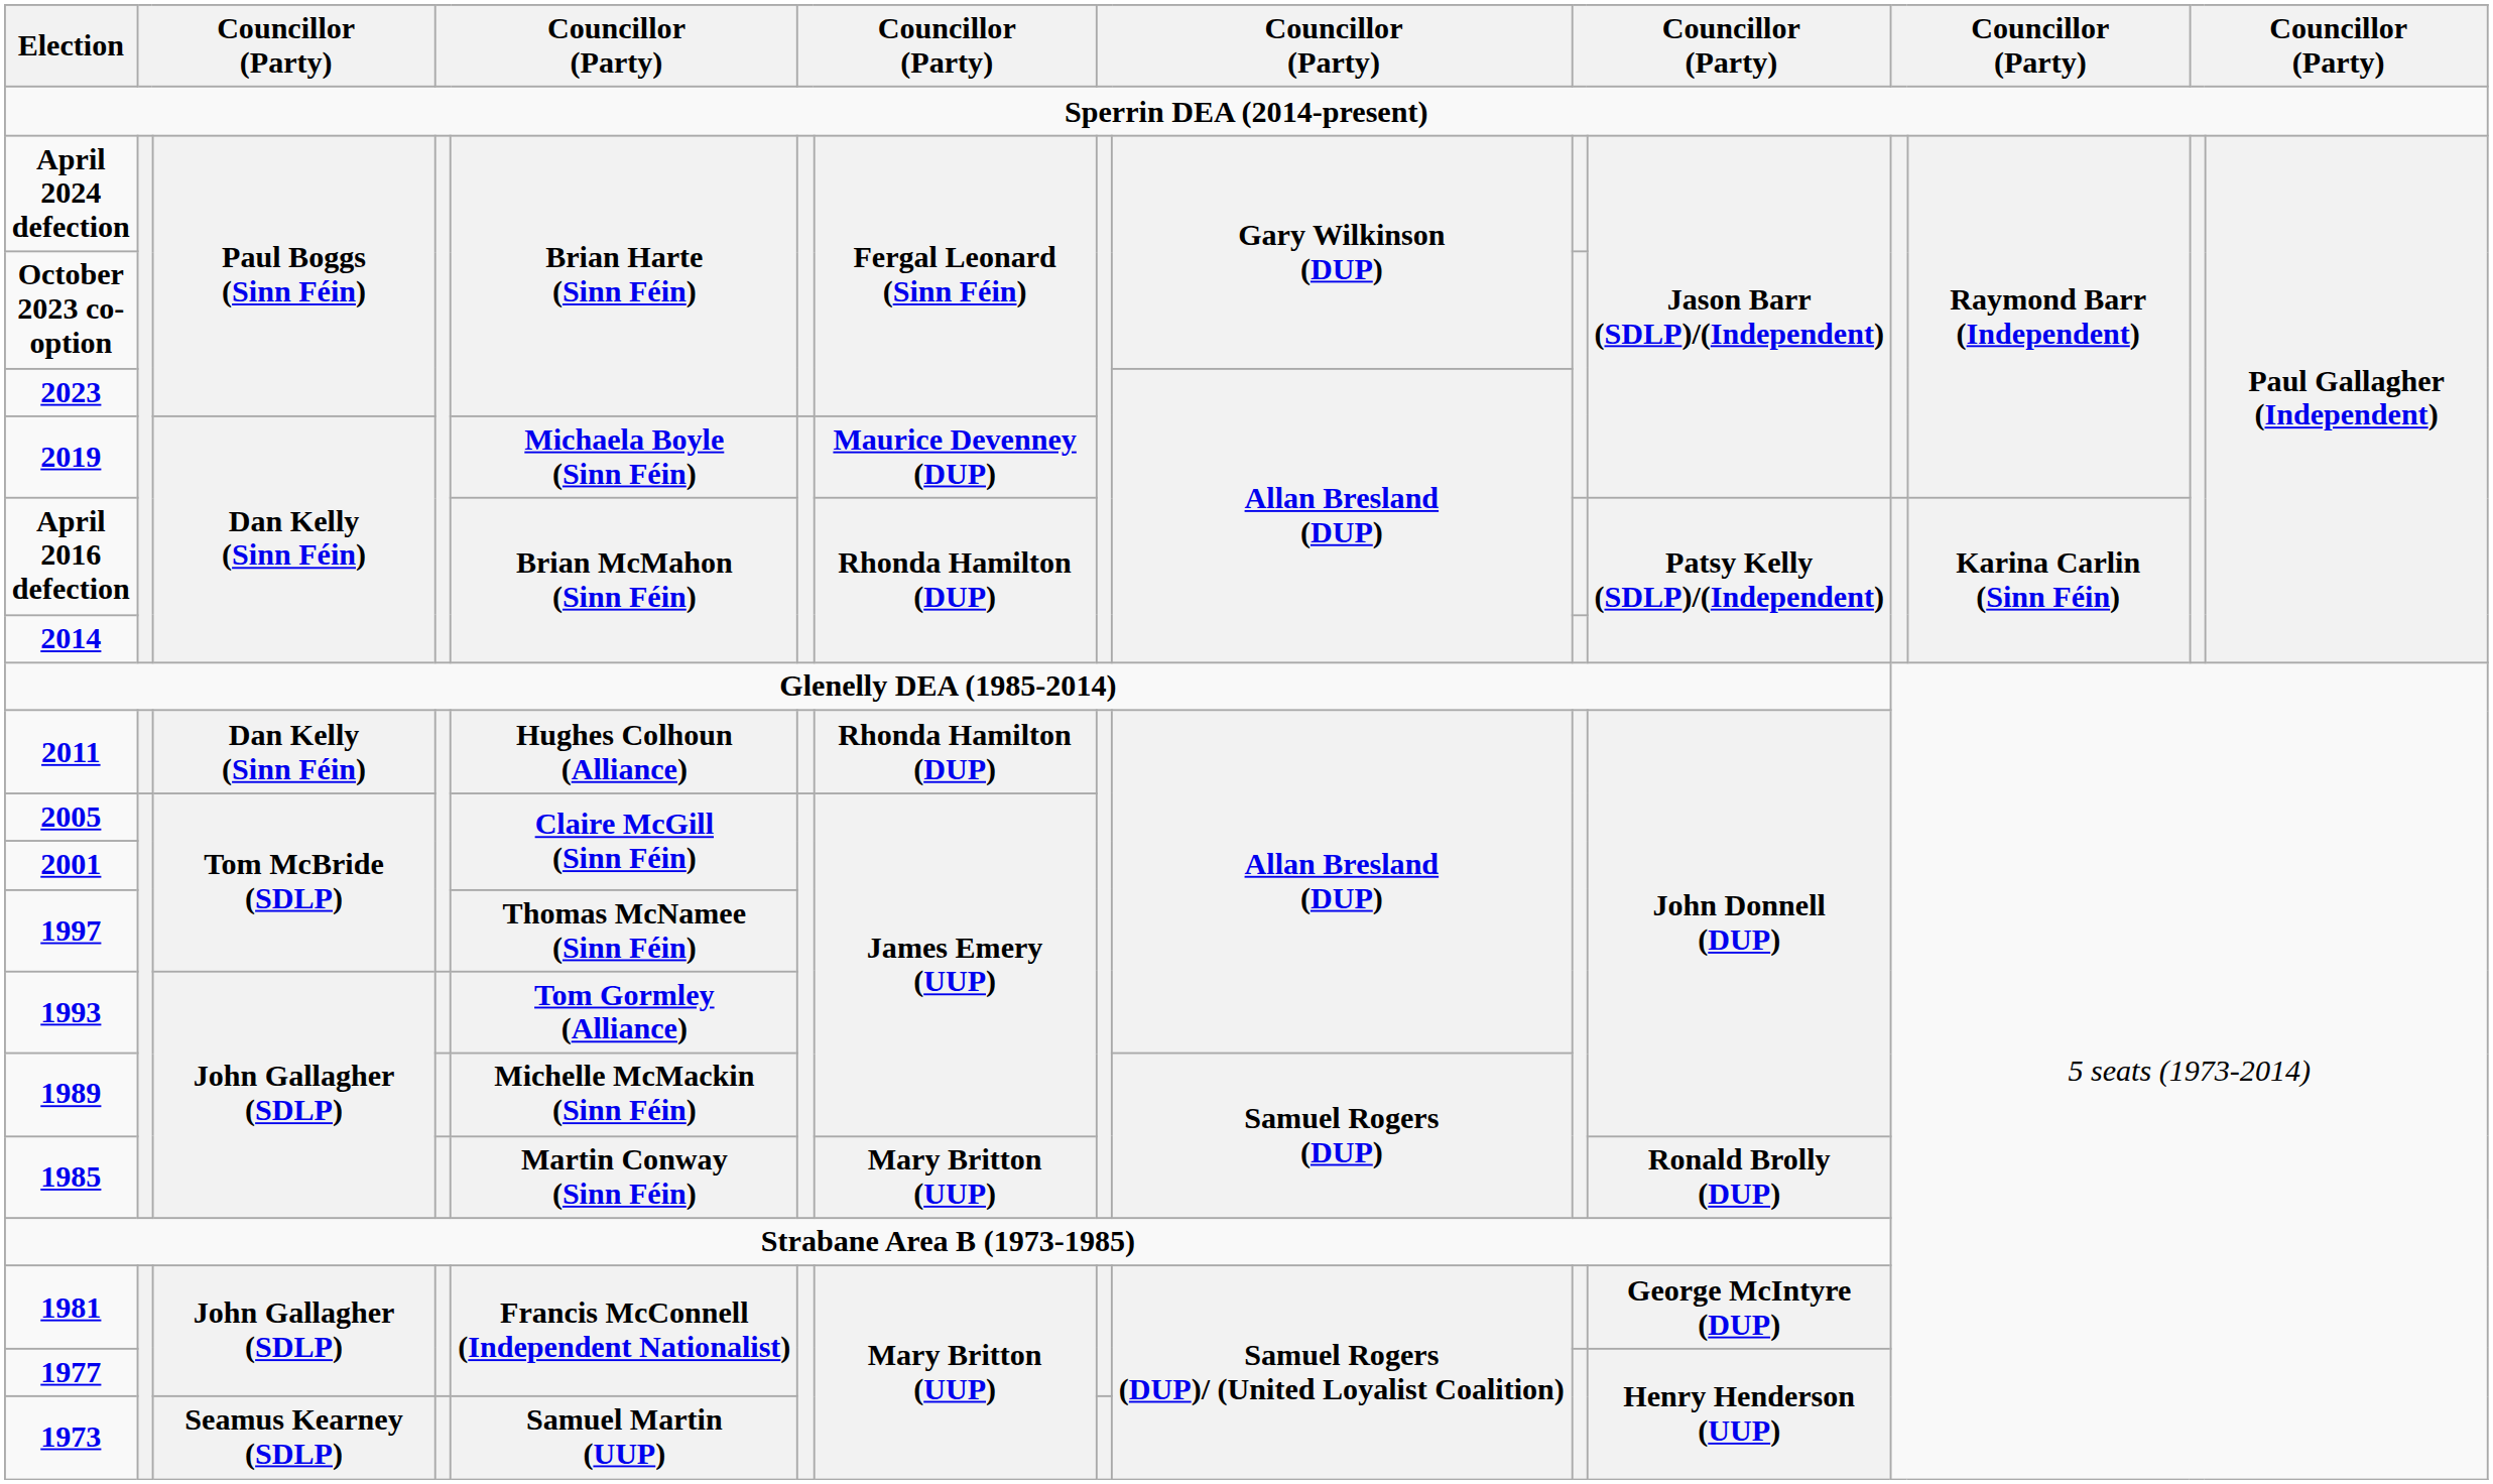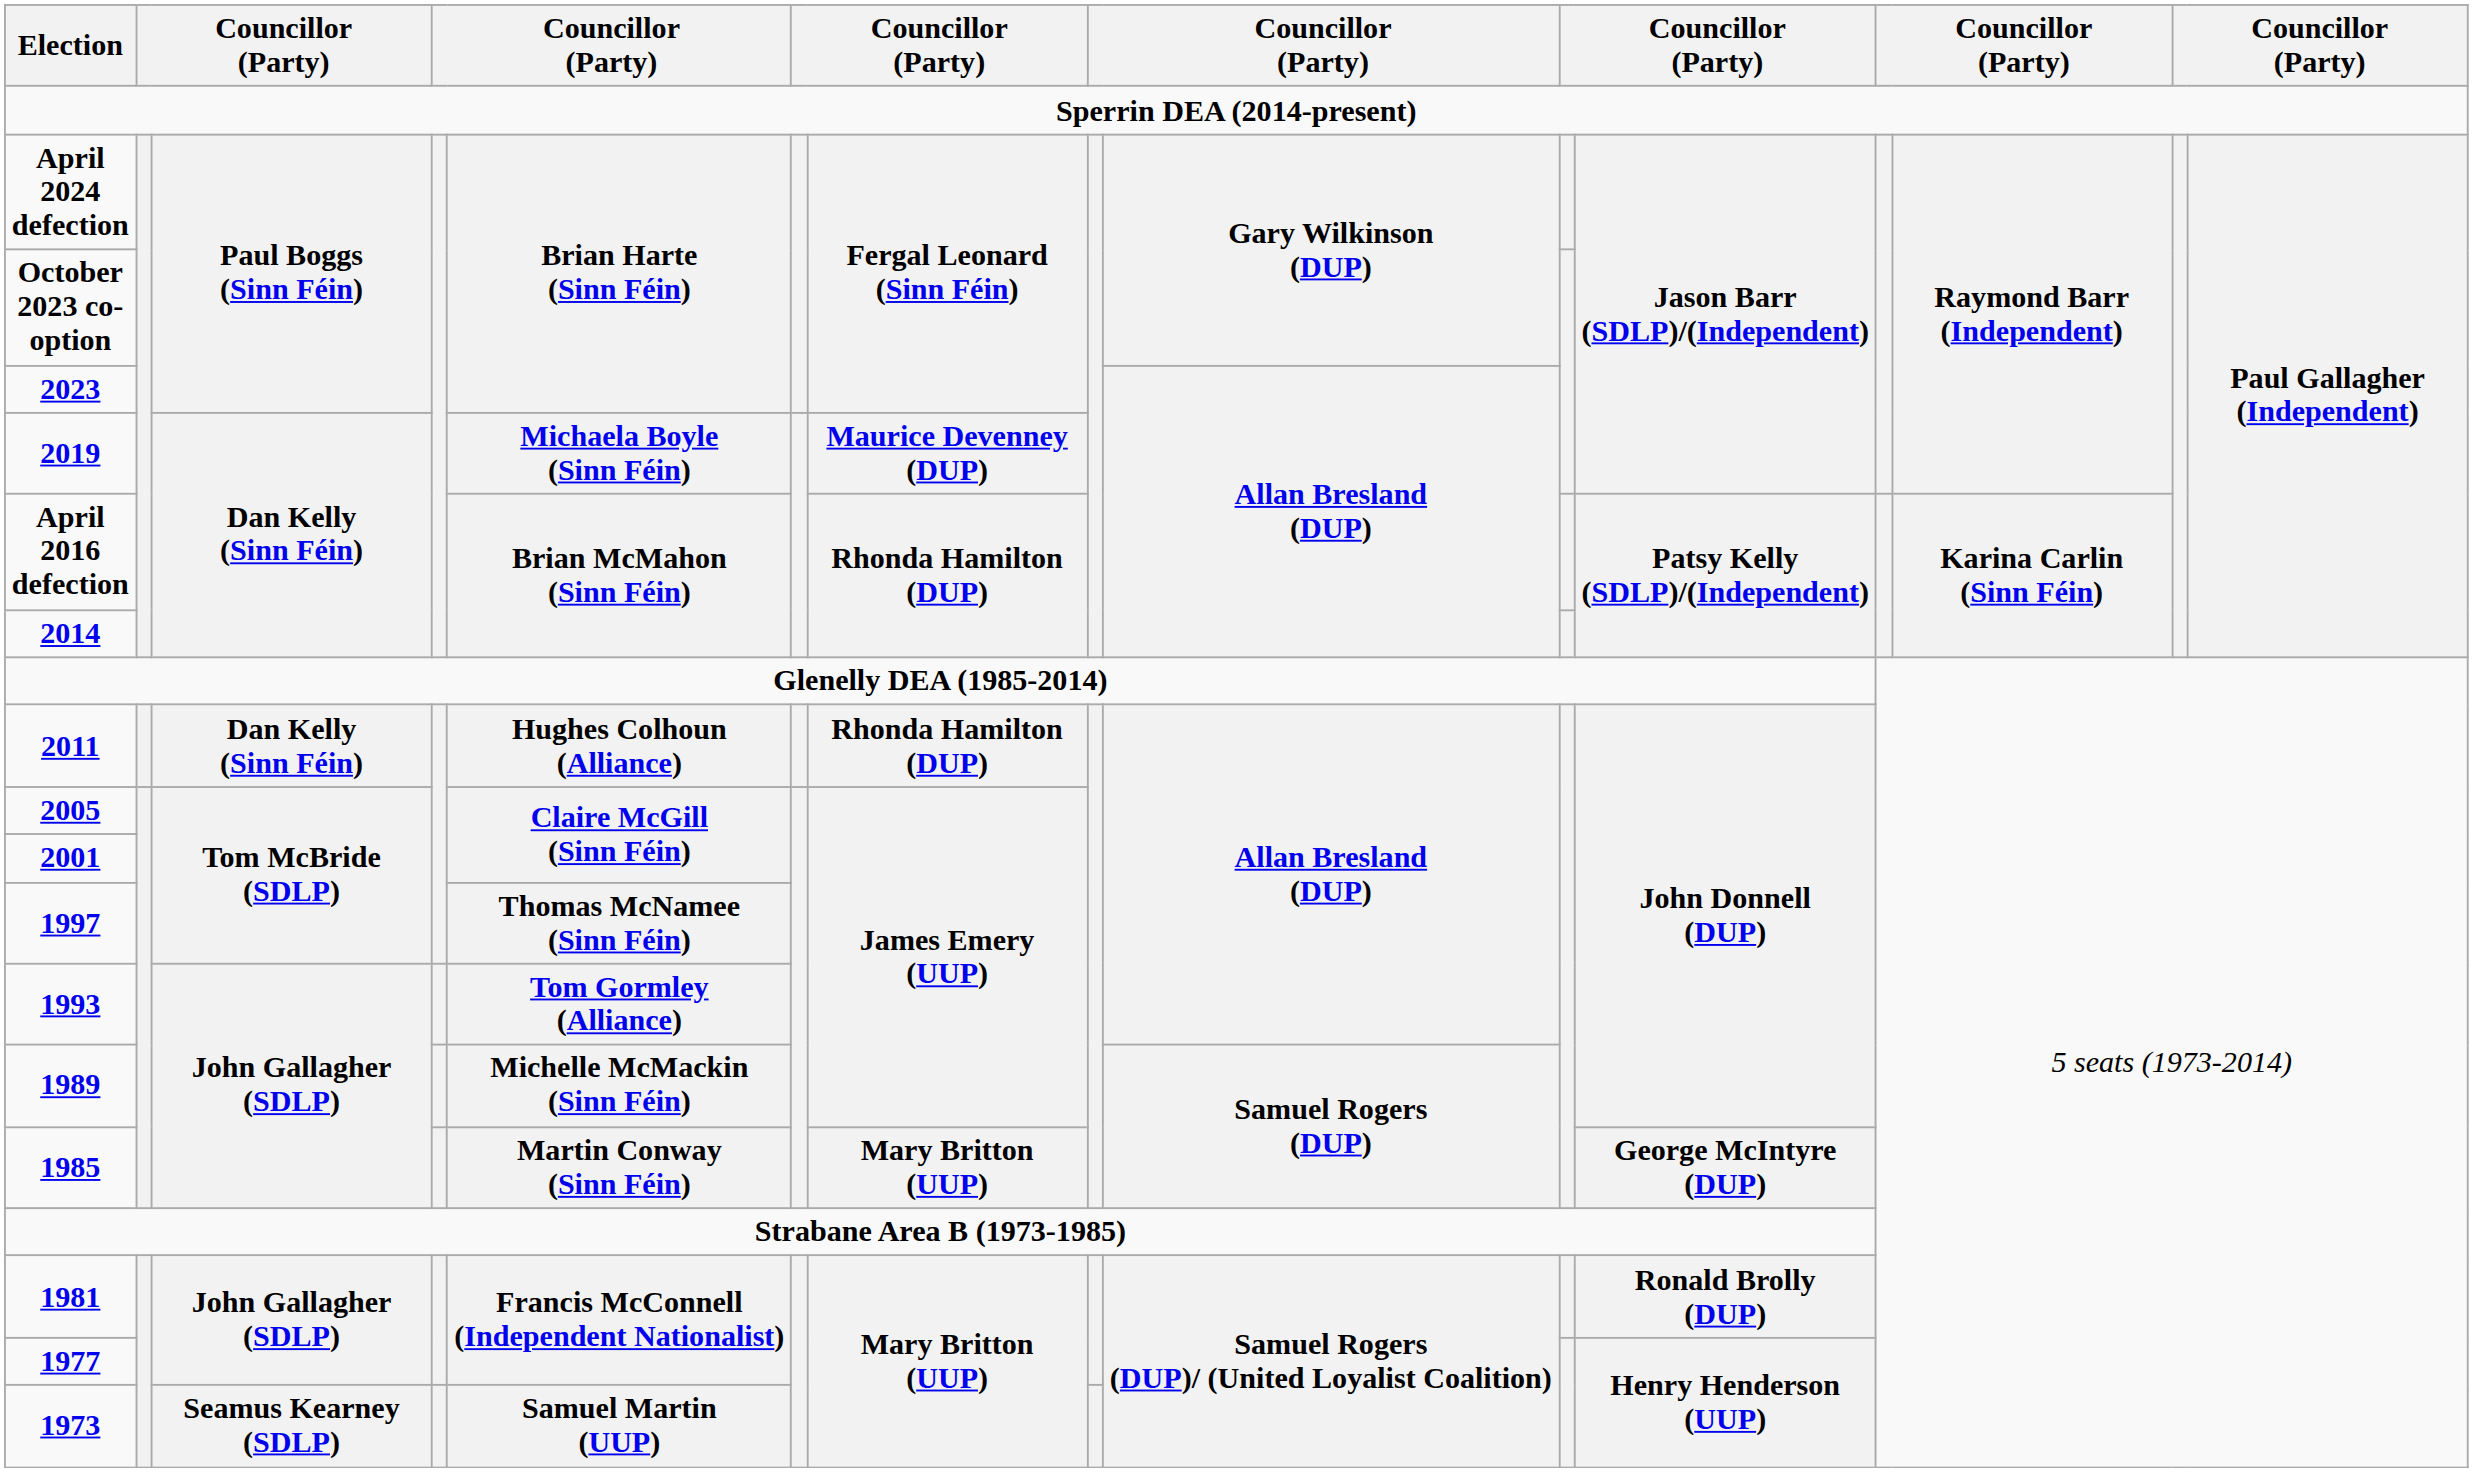1985 | column 11: Ronald Brolly (DUP) -> George McIntyre (DUP)
1981 | column 11: George McIntyre (DUP) -> Ronald Brolly (DUP)
